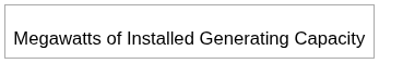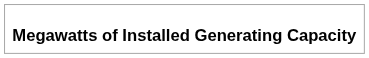row 1 | column 1: normal -> bold
